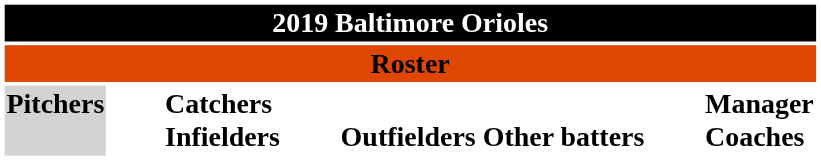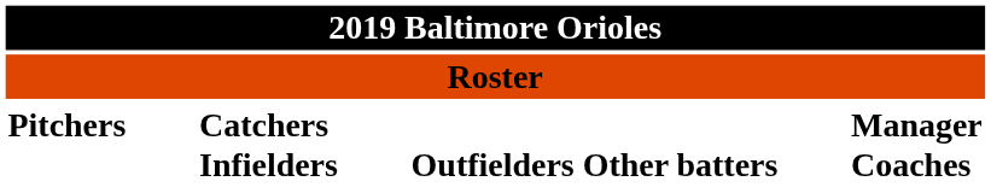Pitchers | column 1: lightgrey background -> no background
